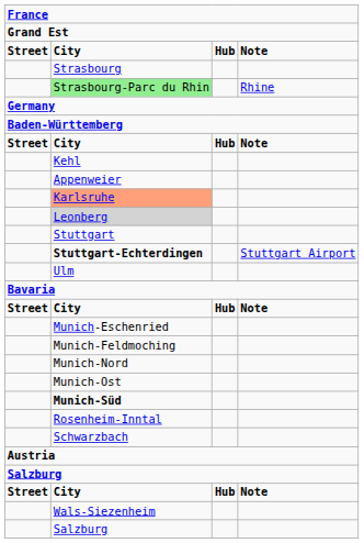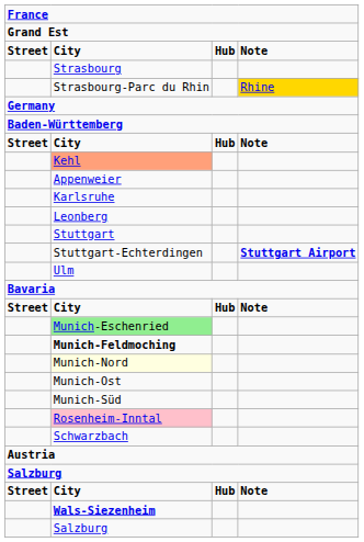Strasbourg-Parc du Rhin | column 2: lightgreen background -> no background
Strasbourg-Parc du Rhin | column 4: no background -> gold background
Kehl | column 2: no background -> lightsalmon background
Karlsruhe | column 2: lightsalmon background -> no background
Leonberg | column 2: lightgrey background -> no background
Stuttgart-Echterdingen | column 2: bold -> normal
Stuttgart-Echterdingen | column 4: normal -> bold
Munich-Eschenried | column 2: no background -> lightgreen background
Munich-Feldmoching | column 2: normal -> bold
Munich-Nord | column 2: no background -> lightyellow background
Munich-Süd | column 2: bold -> normal
Rosenheim-Inntal | column 2: no background -> pink background
Wals-Siezenheim | column 2: normal -> bold
